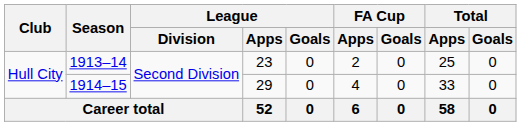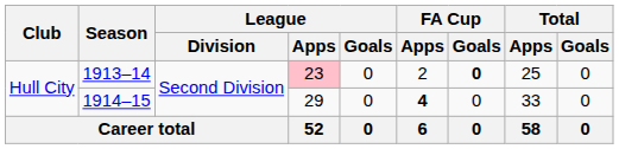1913–14 | League / Apps: no background -> pink background
1913–14 | FA Cup / Goals: normal -> bold
1914–15 | FA Cup / Apps: normal -> bold
